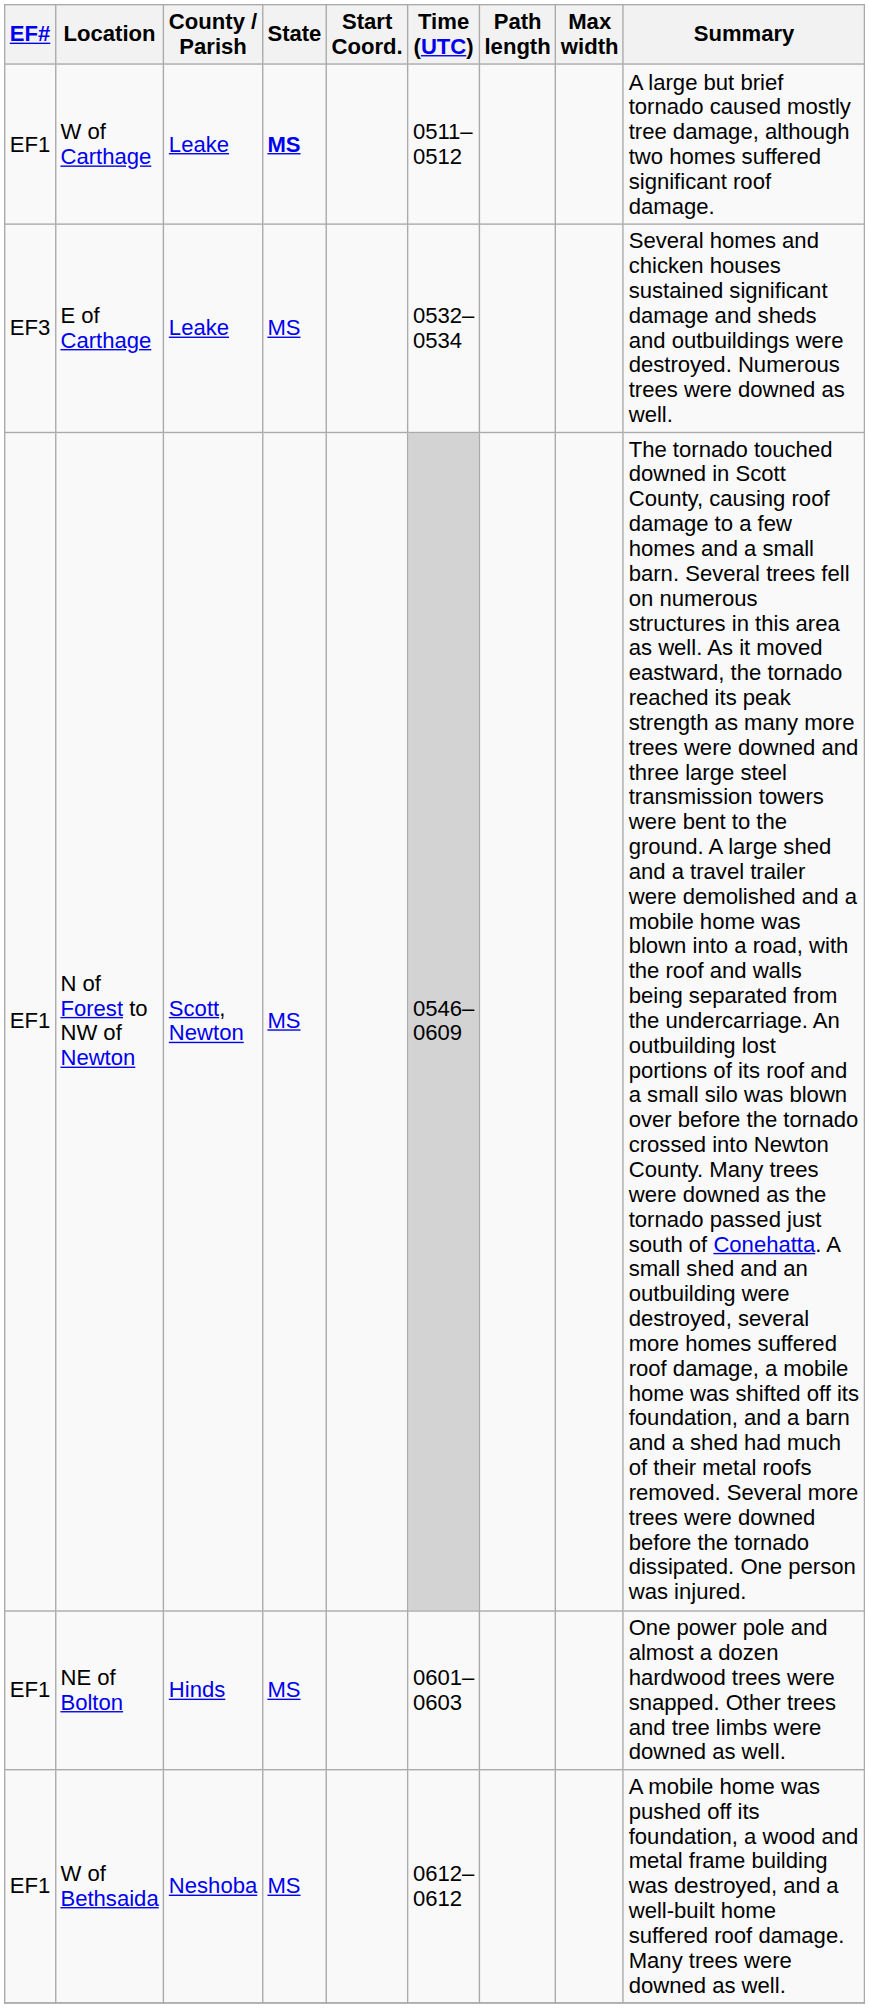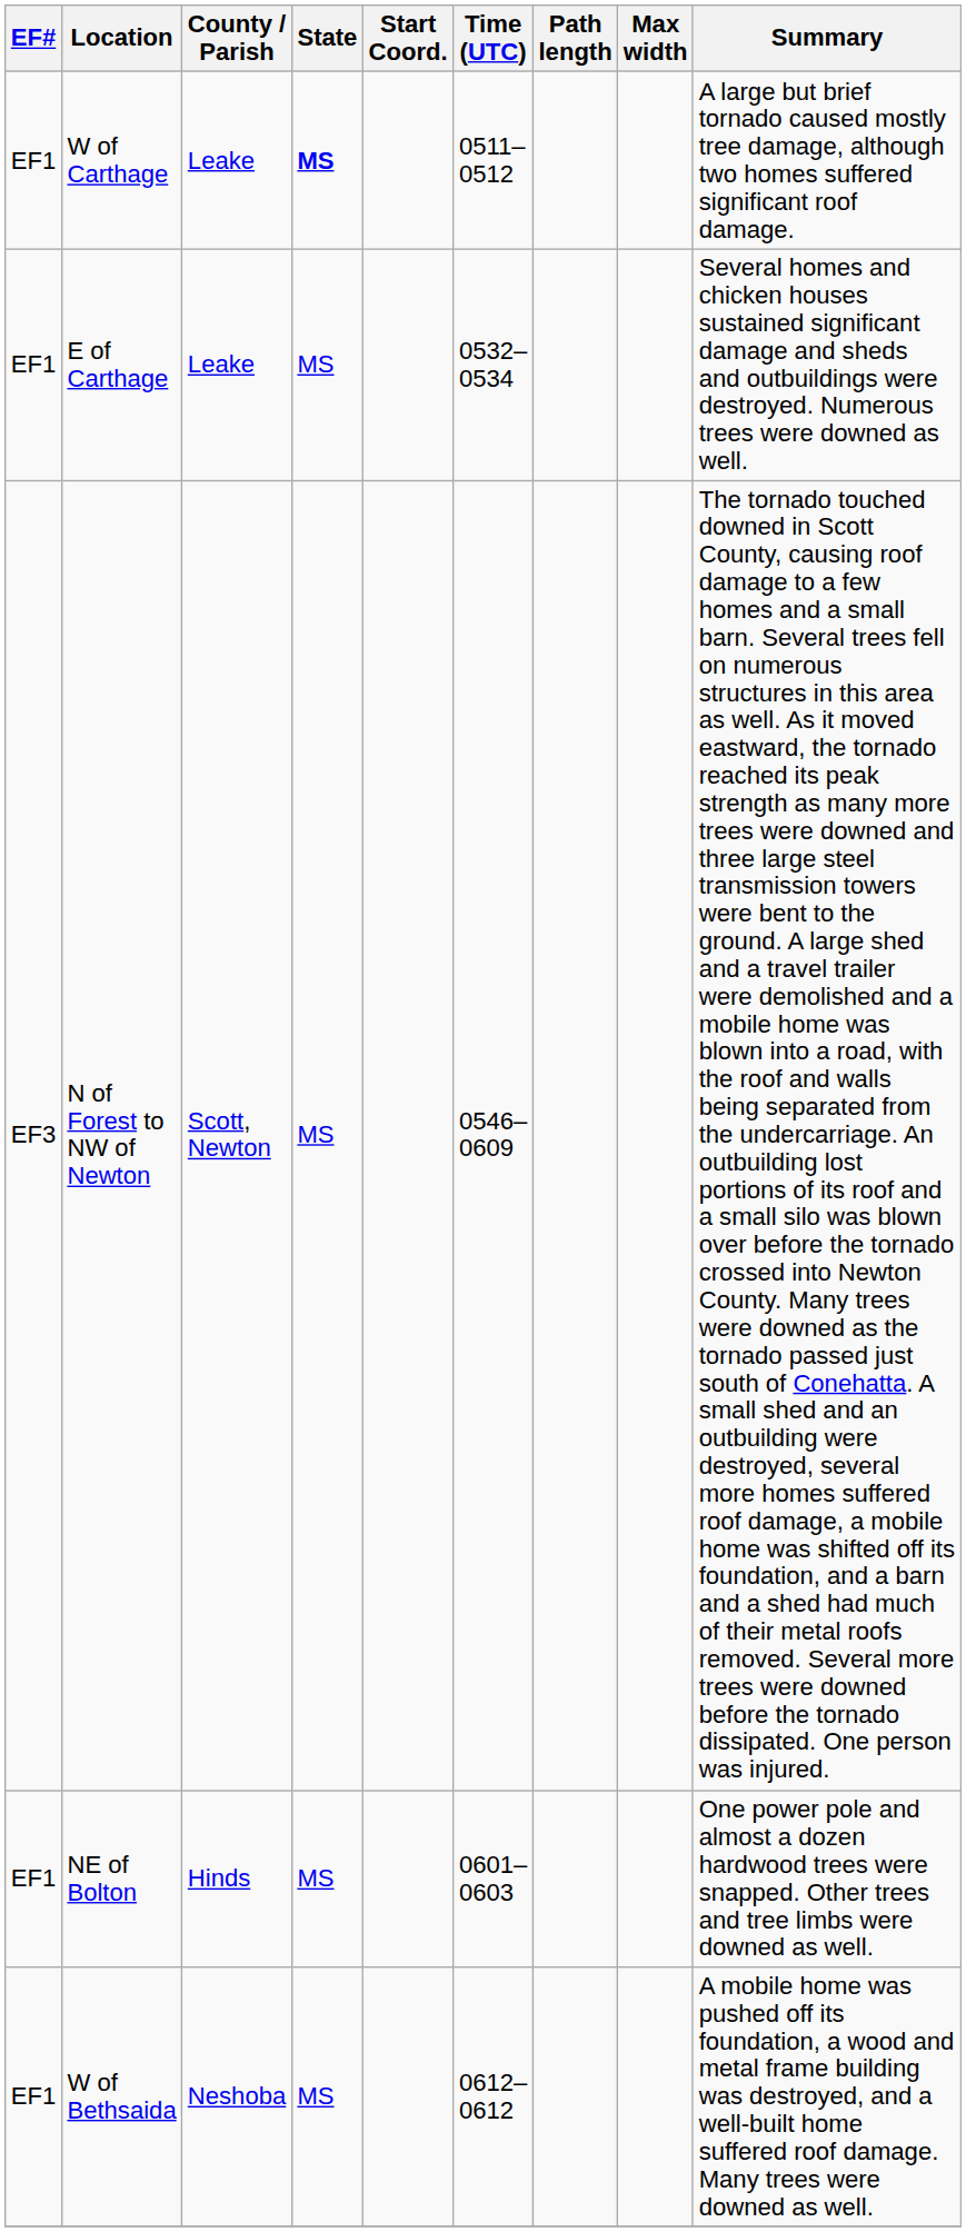E of Carthage | EF#: EF3 -> EF1
N of Forest to NW of Newton | EF#: EF1 -> EF3
N of Forest to NW of Newton | Time (UTC): lightgrey background -> no background
